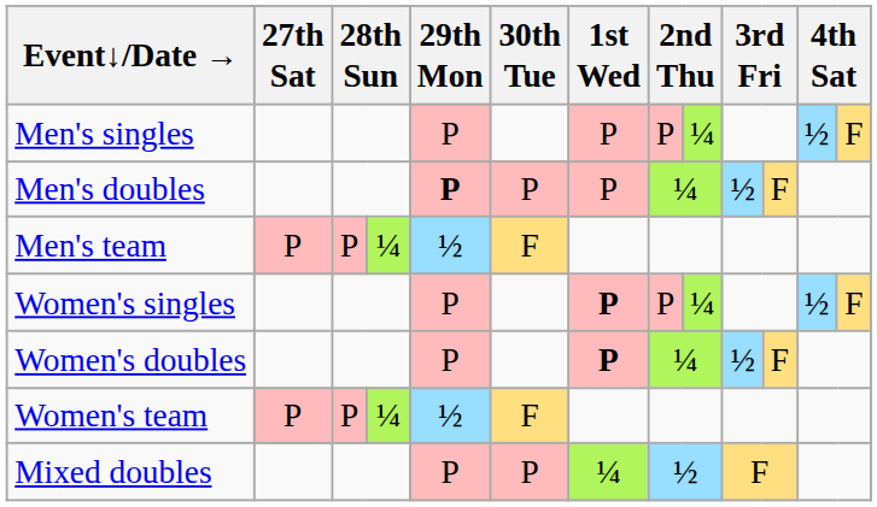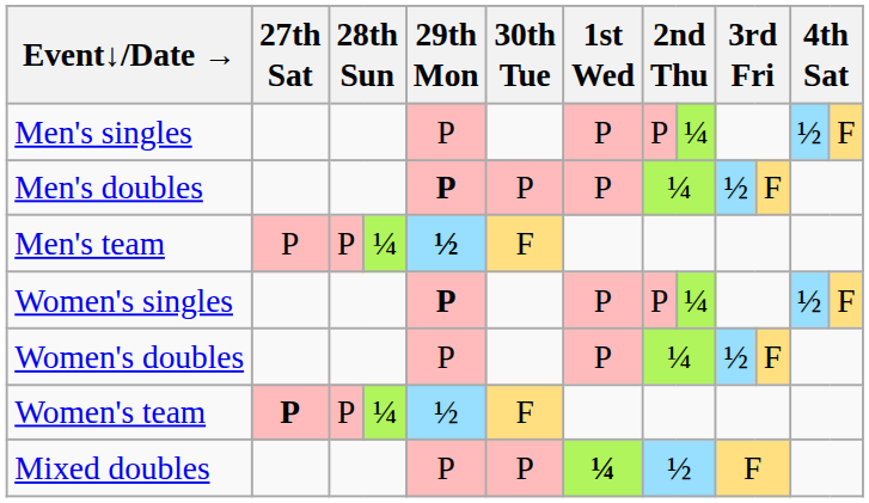Men's team | 29th Mon: normal -> bold
Women's singles | 29th Mon: normal -> bold
Women's singles | 1st Wed: bold -> normal
Women's doubles | 1st Wed: bold -> normal
Women's team | 27th Sat: normal -> bold
Mixed doubles | 1st Wed: normal -> bold
